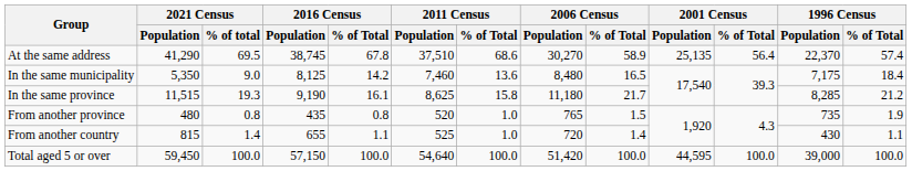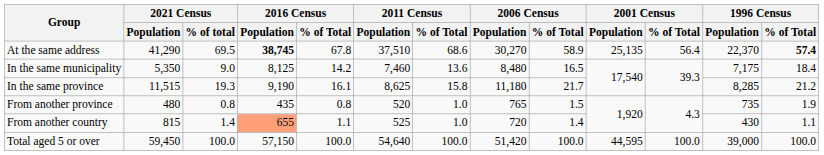At the same address | 2016 Census / Population: normal -> bold
At the same address | 1996 Census / % of Total: normal -> bold
From another country | 2016 Census / Population: no background -> lightsalmon background
